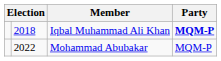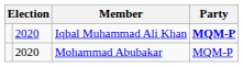Iqbal Muhammad Ali Khan | column 2: 2018 -> 2020
Mohammad Abubakar | column 2: 2022 -> 2020
